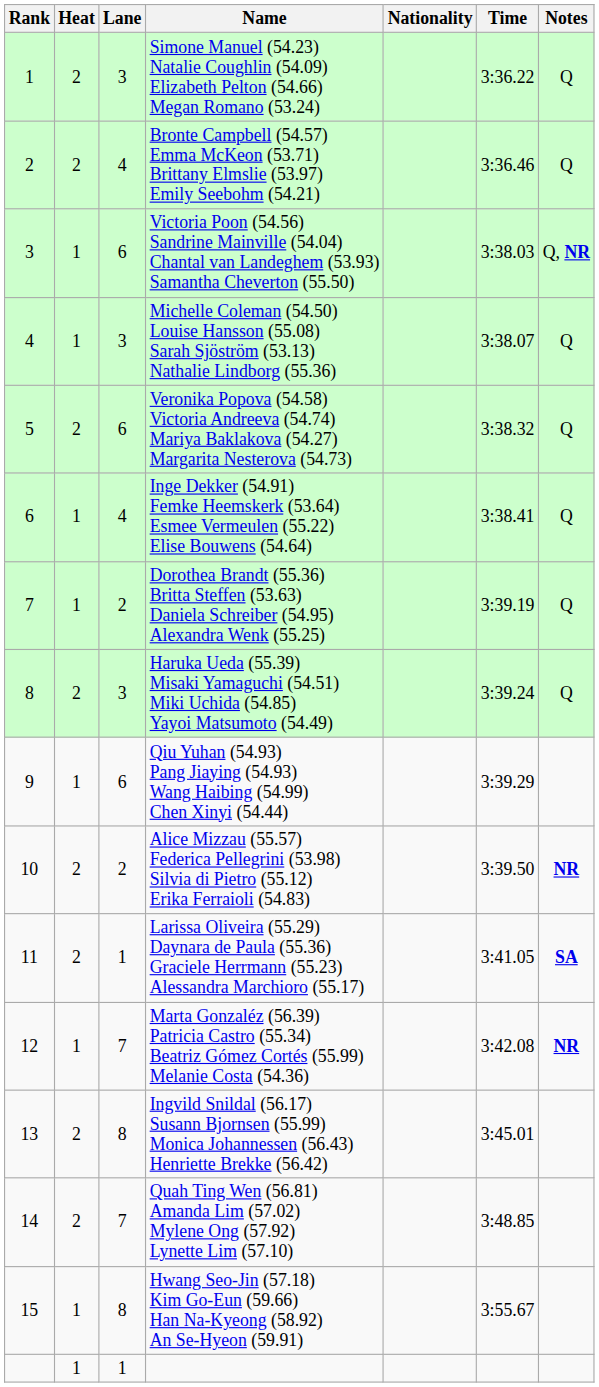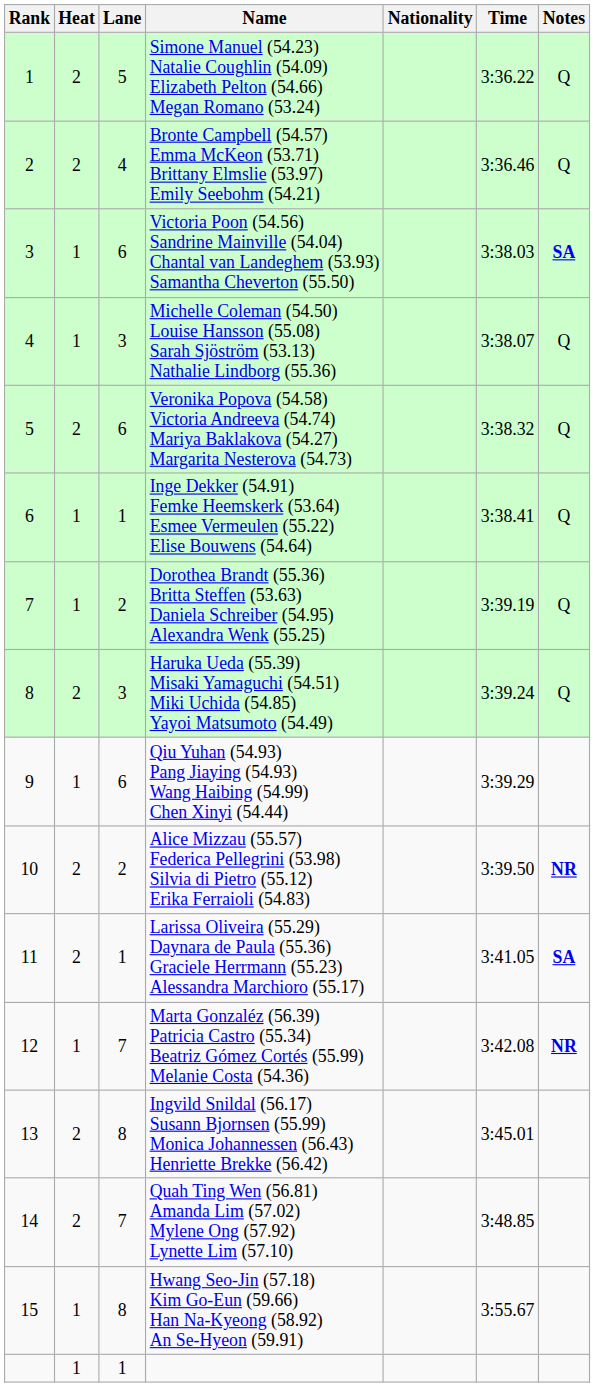row 2 | Lane: 3 -> 5
row 4 | Notes: Q, NR -> SA
row 7 | Lane: 4 -> 1
